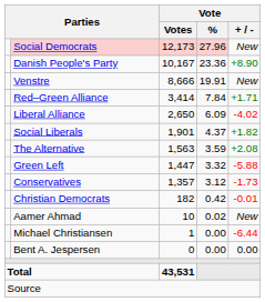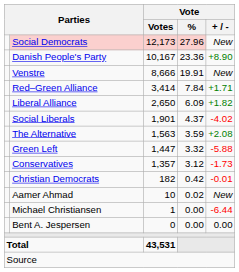Liberal Alliance | Vote / + / -: -4.02 -> +1.82
Social Liberals | Vote / + / -: +1.82 -> -4.02
